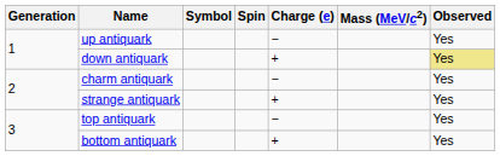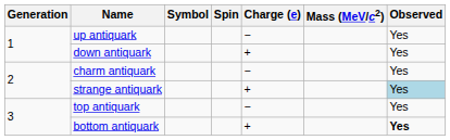down antiquark | Observed: khaki background -> no background
strange antiquark | Observed: no background -> lightblue background
bottom antiquark | Observed: normal -> bold
